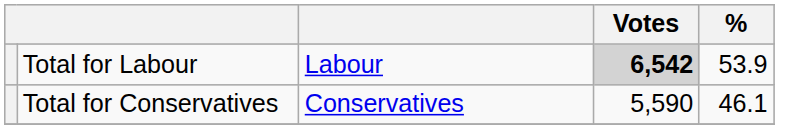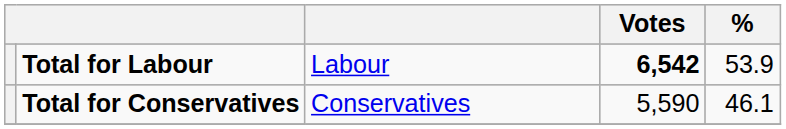row 2 | column 2: normal -> bold
row 2 | Votes: lightgrey background -> no background
row 3 | column 2: normal -> bold
